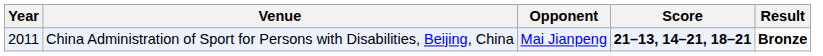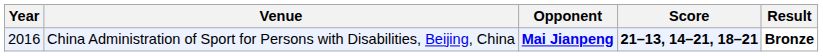row 2 | Year: 2011 -> 2016
row 2 | Opponent: normal -> bold
